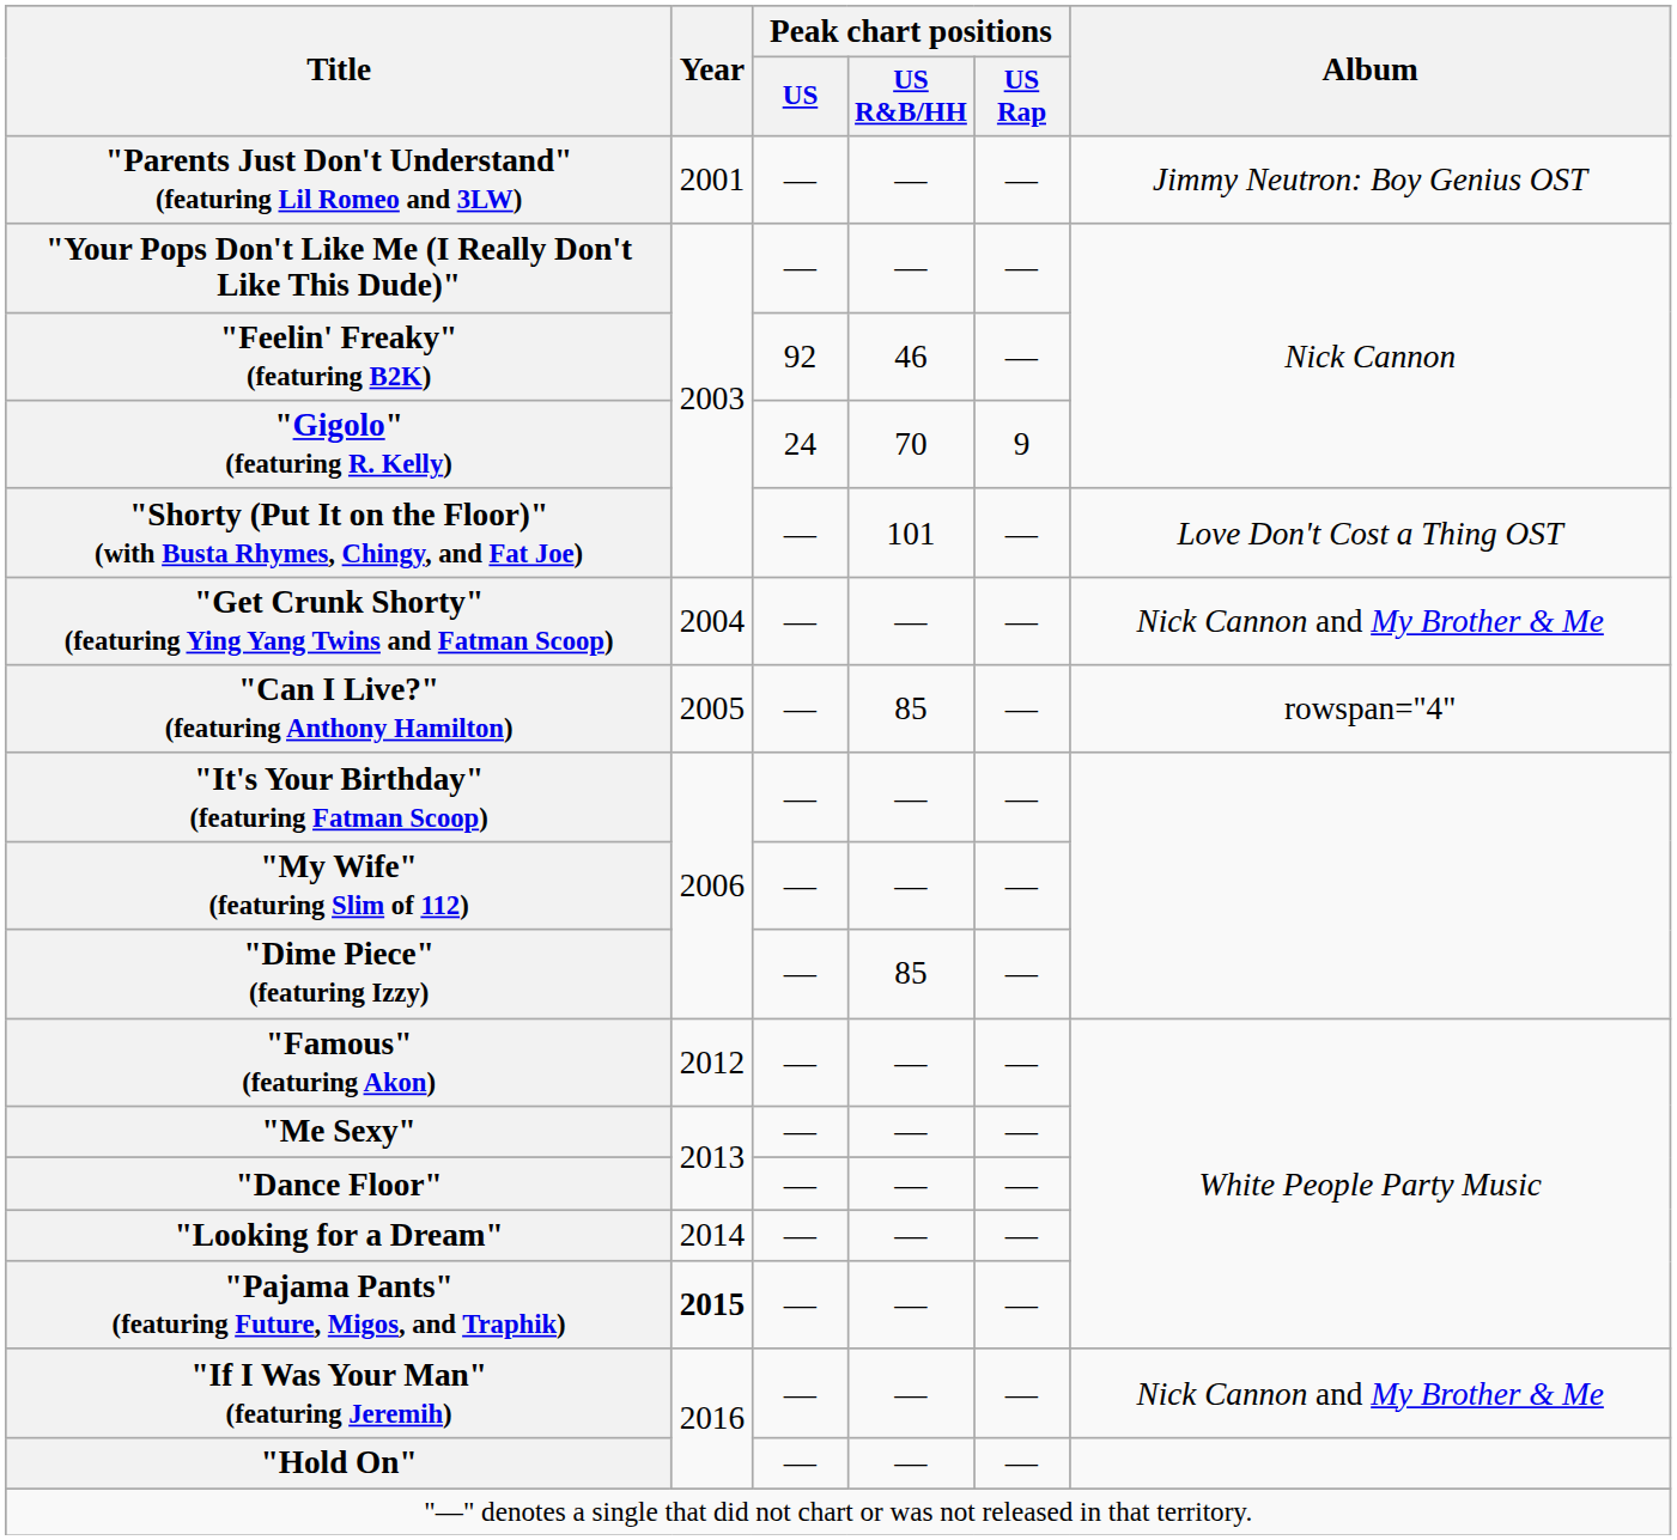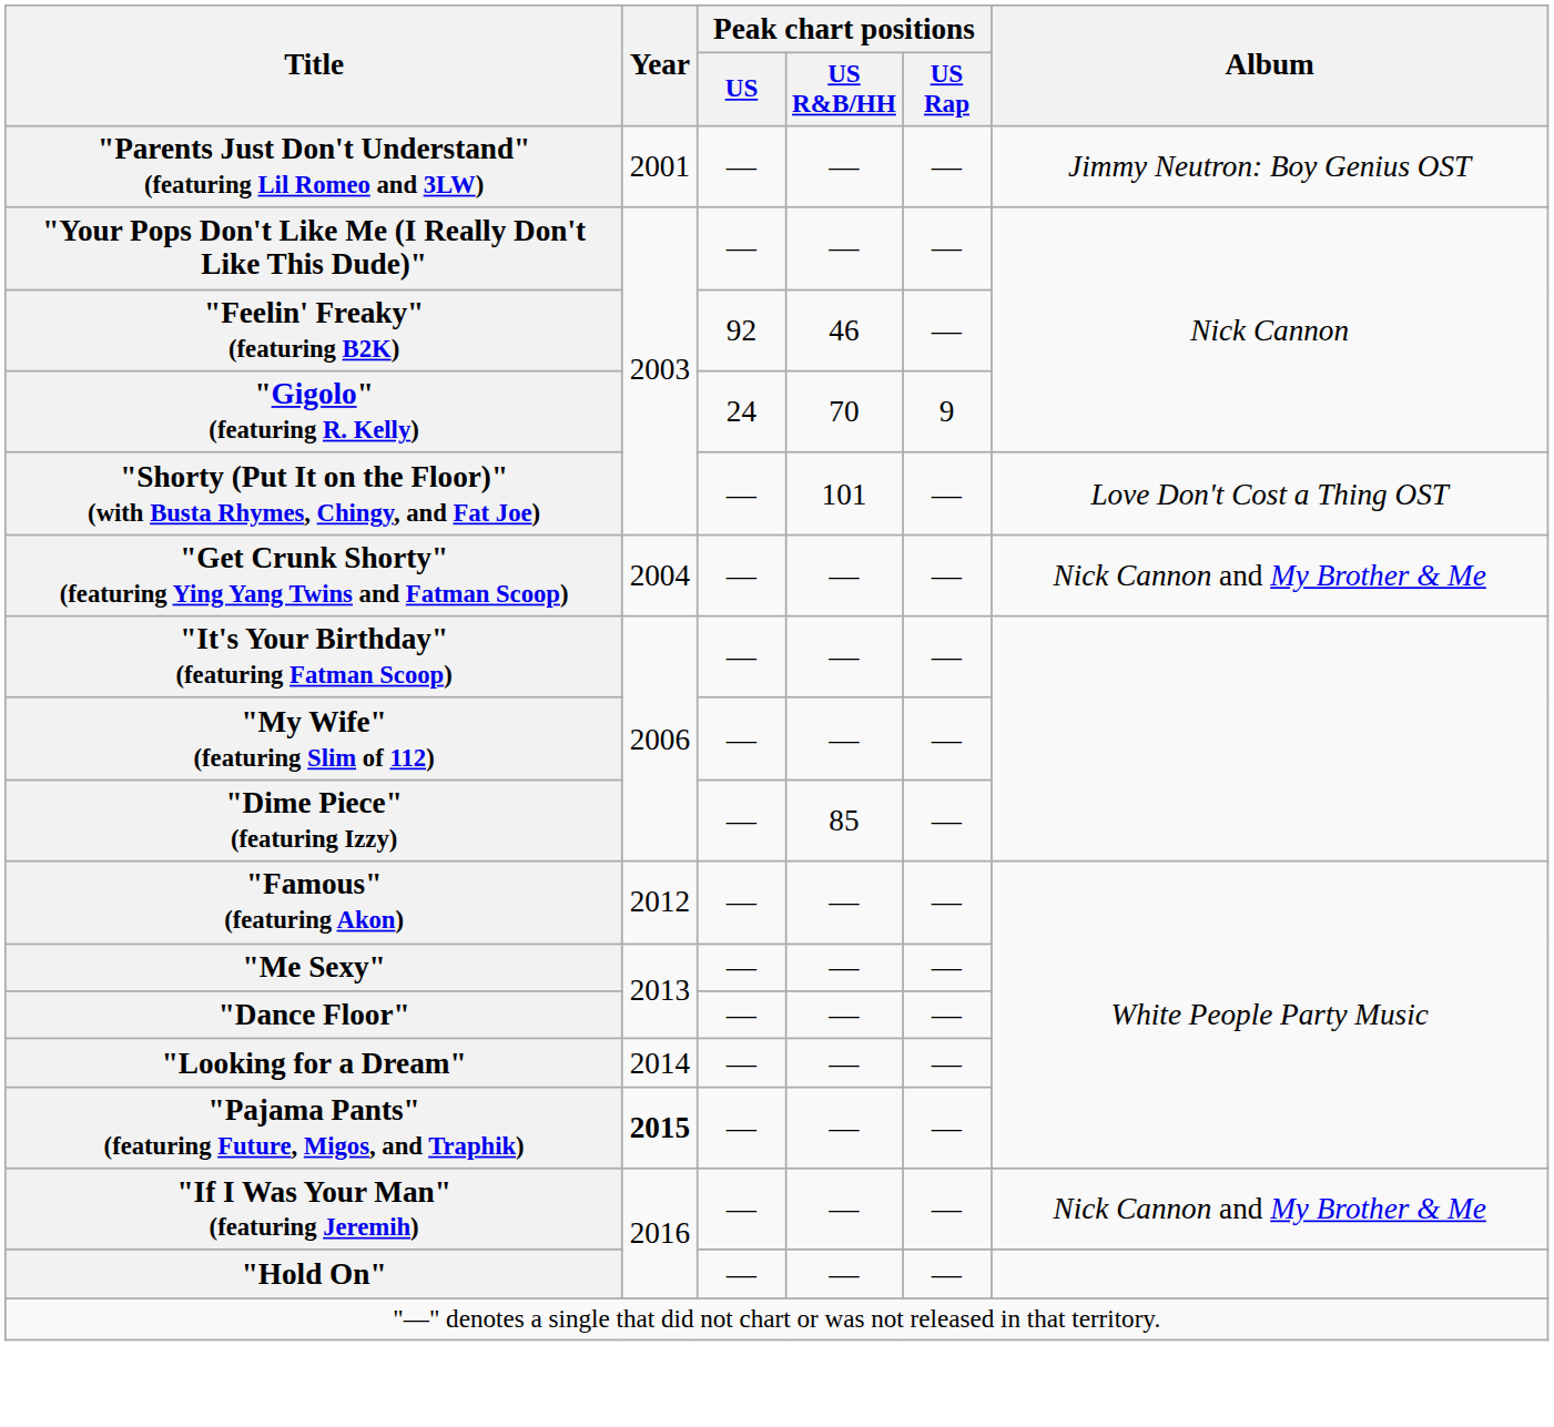- row: "Can I Live?" (featuring Anthony Hamilton) | 2005 | — | 85 | — | rowspan="4"
